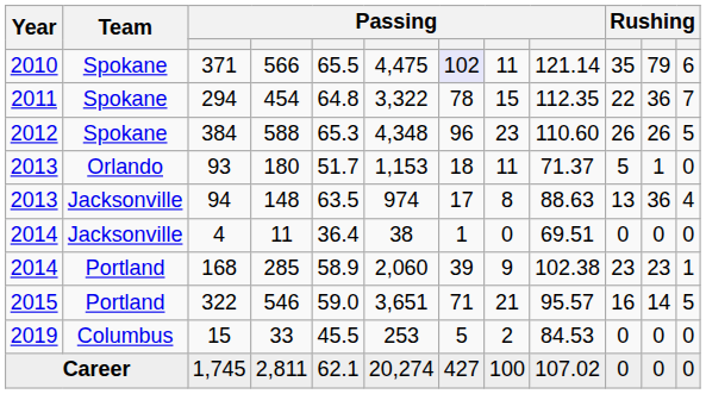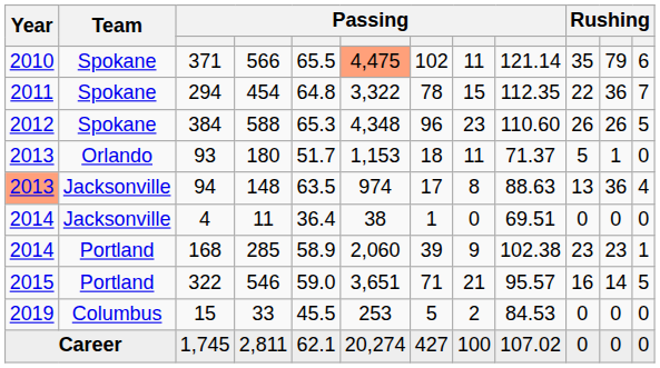371 | column 6: no background -> lightsalmon background
371 | column 7: lavender background -> no background
94 | Year: no background -> lightsalmon background
